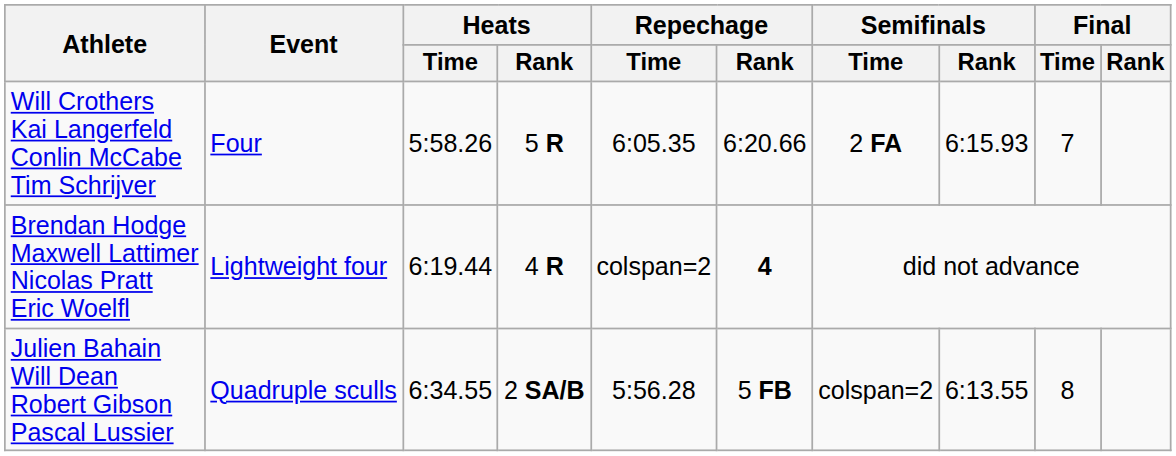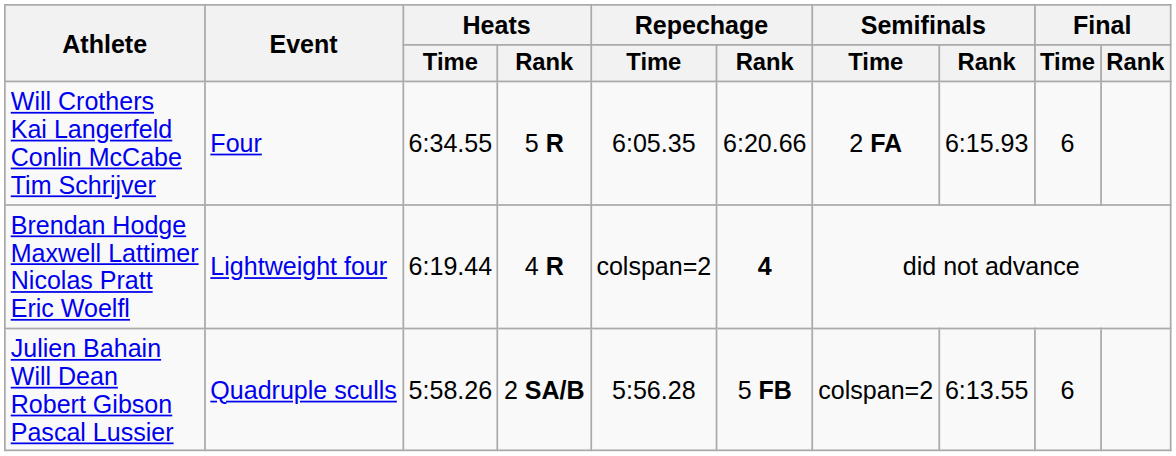Will Crothers Kai Langerfeld Conlin McCabe Tim Schrijver | Heats / Time: 5:58.26 -> 6:34.55
Will Crothers Kai Langerfeld Conlin McCabe Tim Schrijver | Final / Time: 7 -> 6
Julien Bahain Will Dean Robert Gibson Pascal Lussier | Heats / Time: 6:34.55 -> 5:58.26
Julien Bahain Will Dean Robert Gibson Pascal Lussier | Final / Time: 8 -> 6
